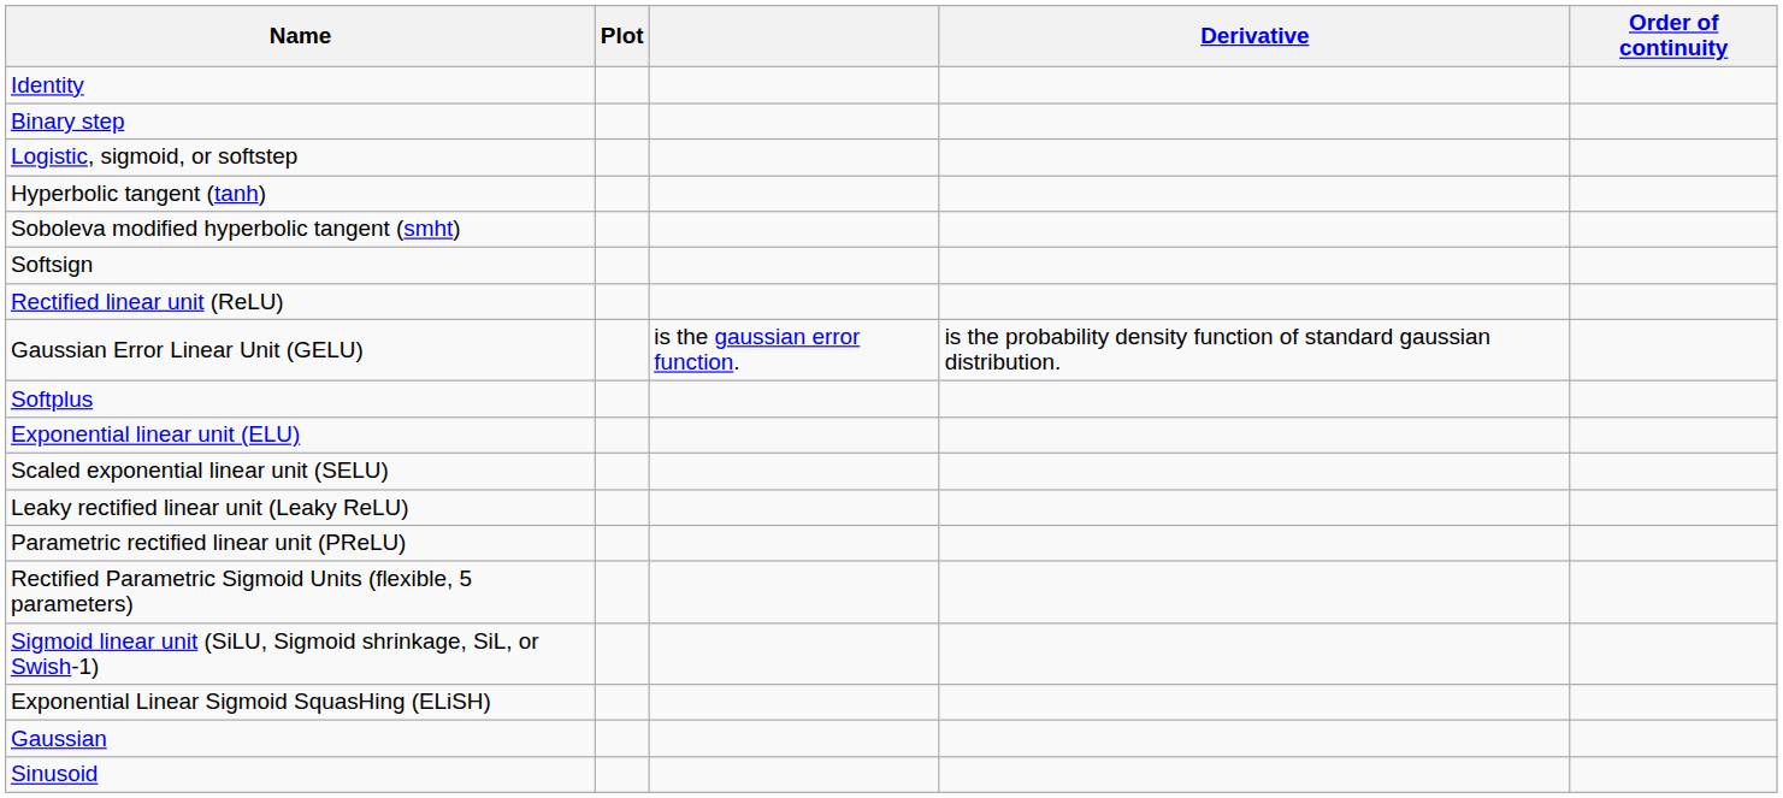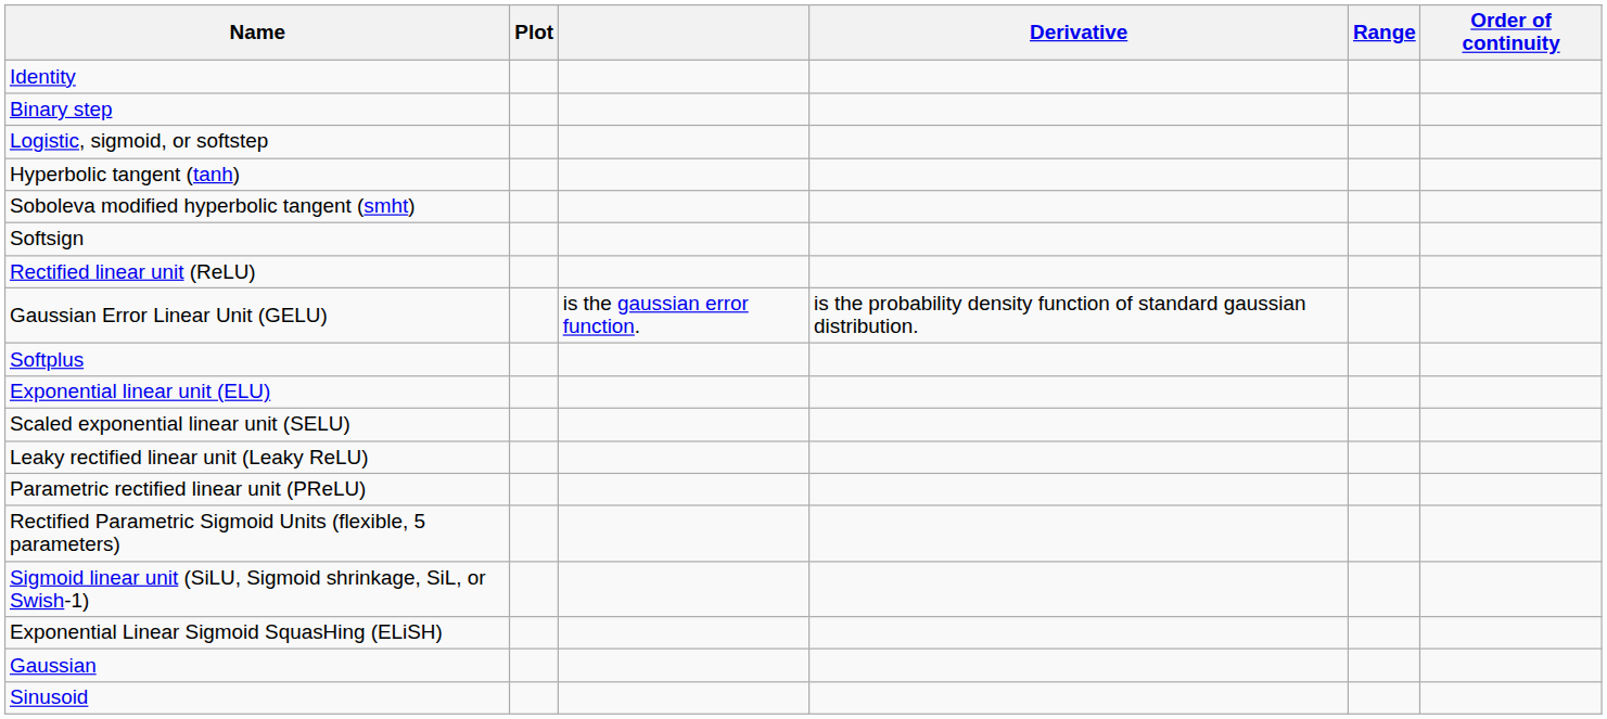+ column: Range
